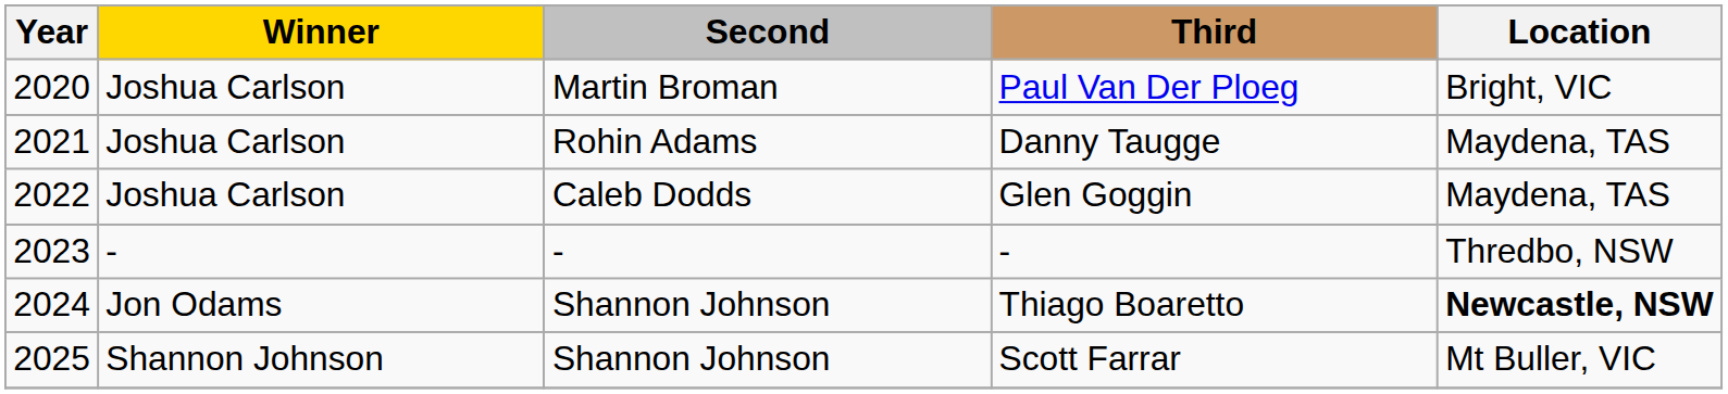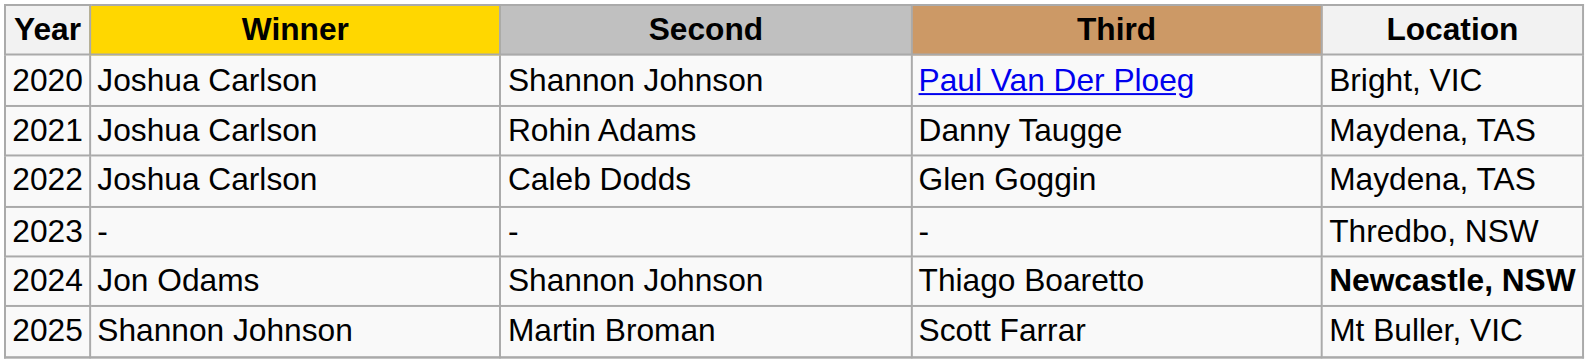Paul Van Der Ploeg | Second: Martin Broman -> Shannon Johnson
Scott Farrar | Second: Shannon Johnson -> Martin Broman
